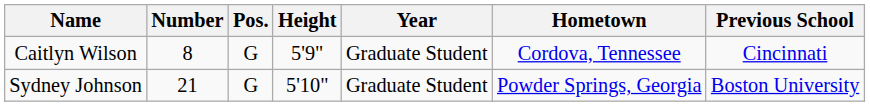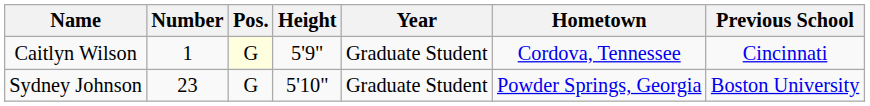Caitlyn Wilson | Number: 8 -> 1
Caitlyn Wilson | Pos.: no background -> lightyellow background
Sydney Johnson | Number: 21 -> 23
